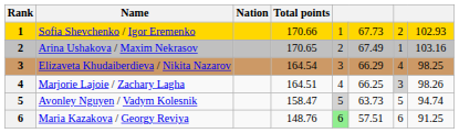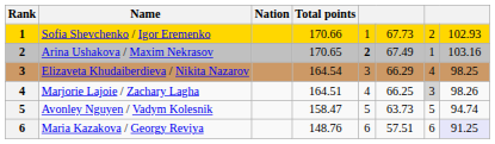Arina Ushakova / Maxim Nekrasov | column 5: normal -> bold
Avonley Nguyen / Vadym Kolesnik | column 5: lightgrey background -> no background
Maria Kazakova / Georgy Reviya | column 5: lightgreen background -> no background
Maria Kazakova / Georgy Reviya | column 8: no background -> lavender background
